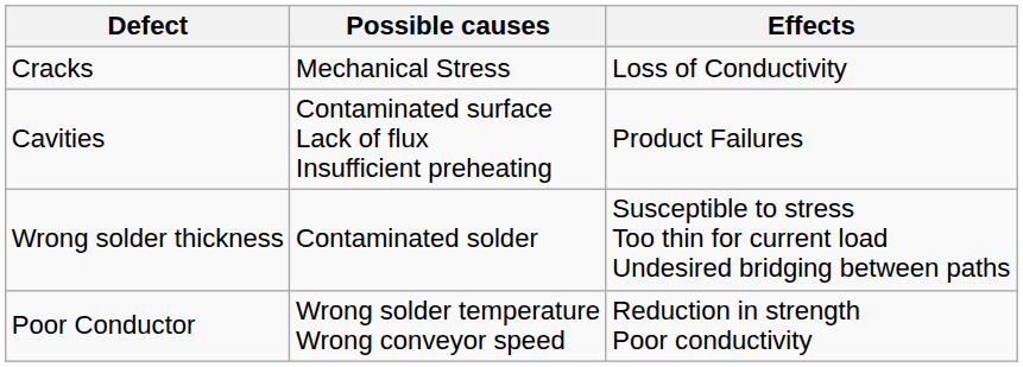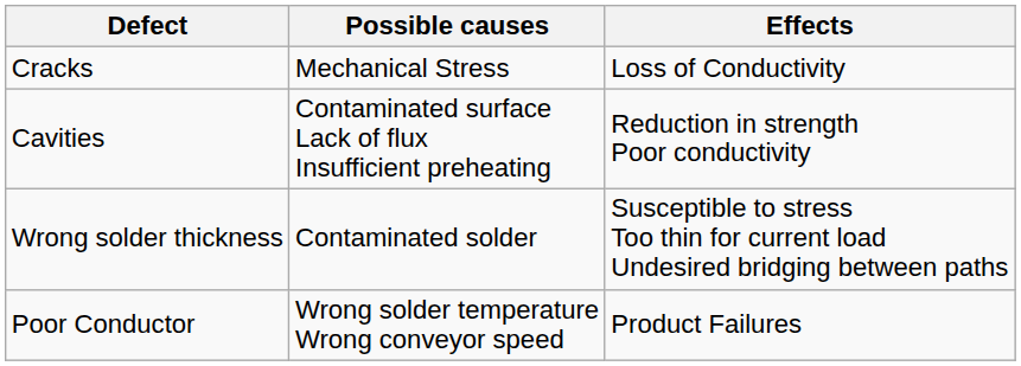Cavities | Effects: Product Failures -> Reduction in strength Poor conductivity
Poor Conductor | Effects: Reduction in strength Poor conductivity -> Product Failures
